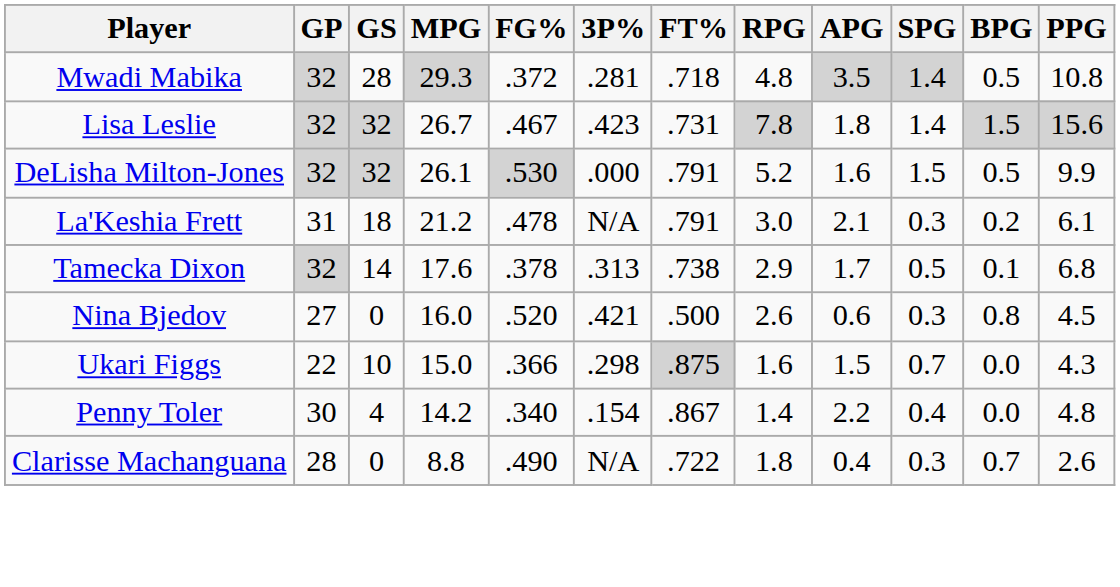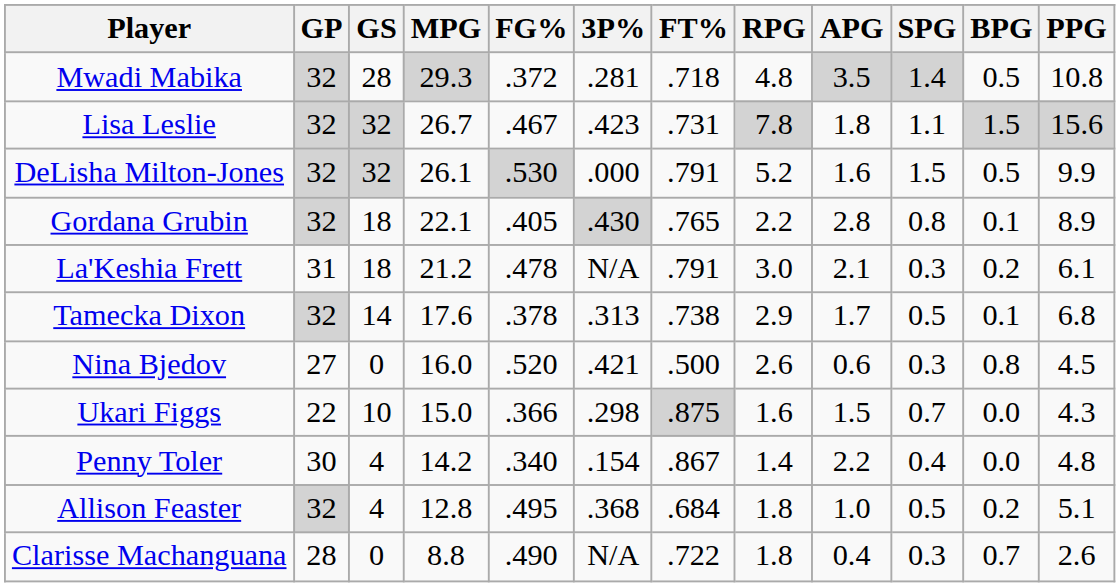Lisa Leslie | SPG: 1.4 -> 1.1
+ row: Gordana Grubin | 32 | 18 | 22.1 | .405 | .430 | .765 | 2.2 | 2.8 | 0.8 | 0.1 | 8.9
+ row: Allison Feaster | 32 | 4 | 12.8 | .495 | .368 | .684 | 1.8 | 1.0 | 0.5 | 0.2 | 5.1
